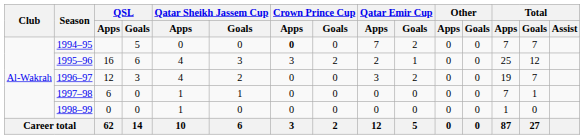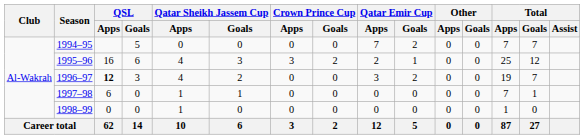1994–95 | Crown Prince Cup / Apps: bold -> normal
1996–97 | QSL / Apps: normal -> bold
